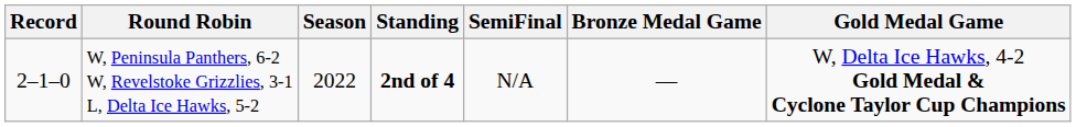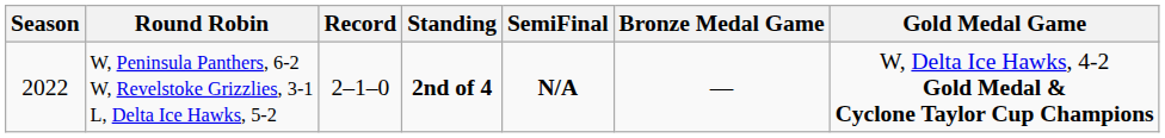columns swapped: Season <-> Record
row 2 | SemiFinal: normal -> bold
